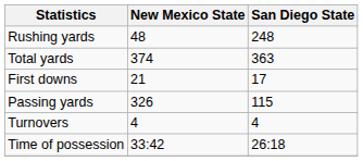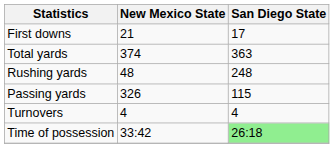rows swapped: First downs <-> Rushing yards
Time of possession | San Diego State: no background -> lightgreen background
